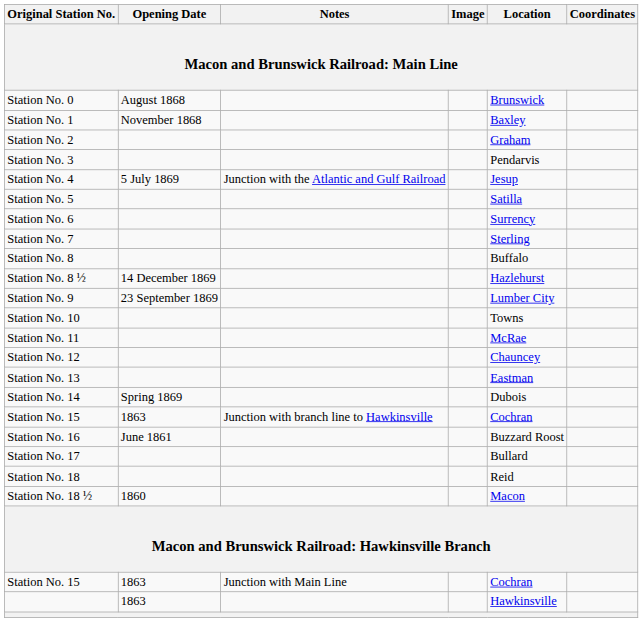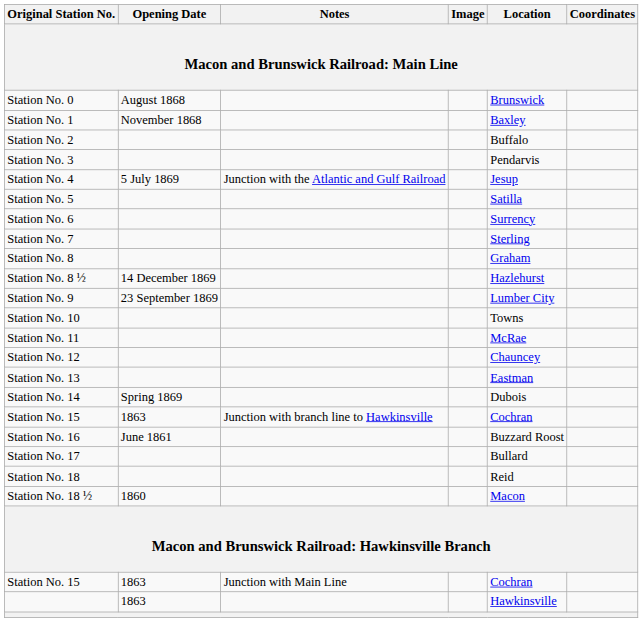Station No. 2 | Location: Graham -> Buffalo
Station No. 8 | Location: Buffalo -> Graham
